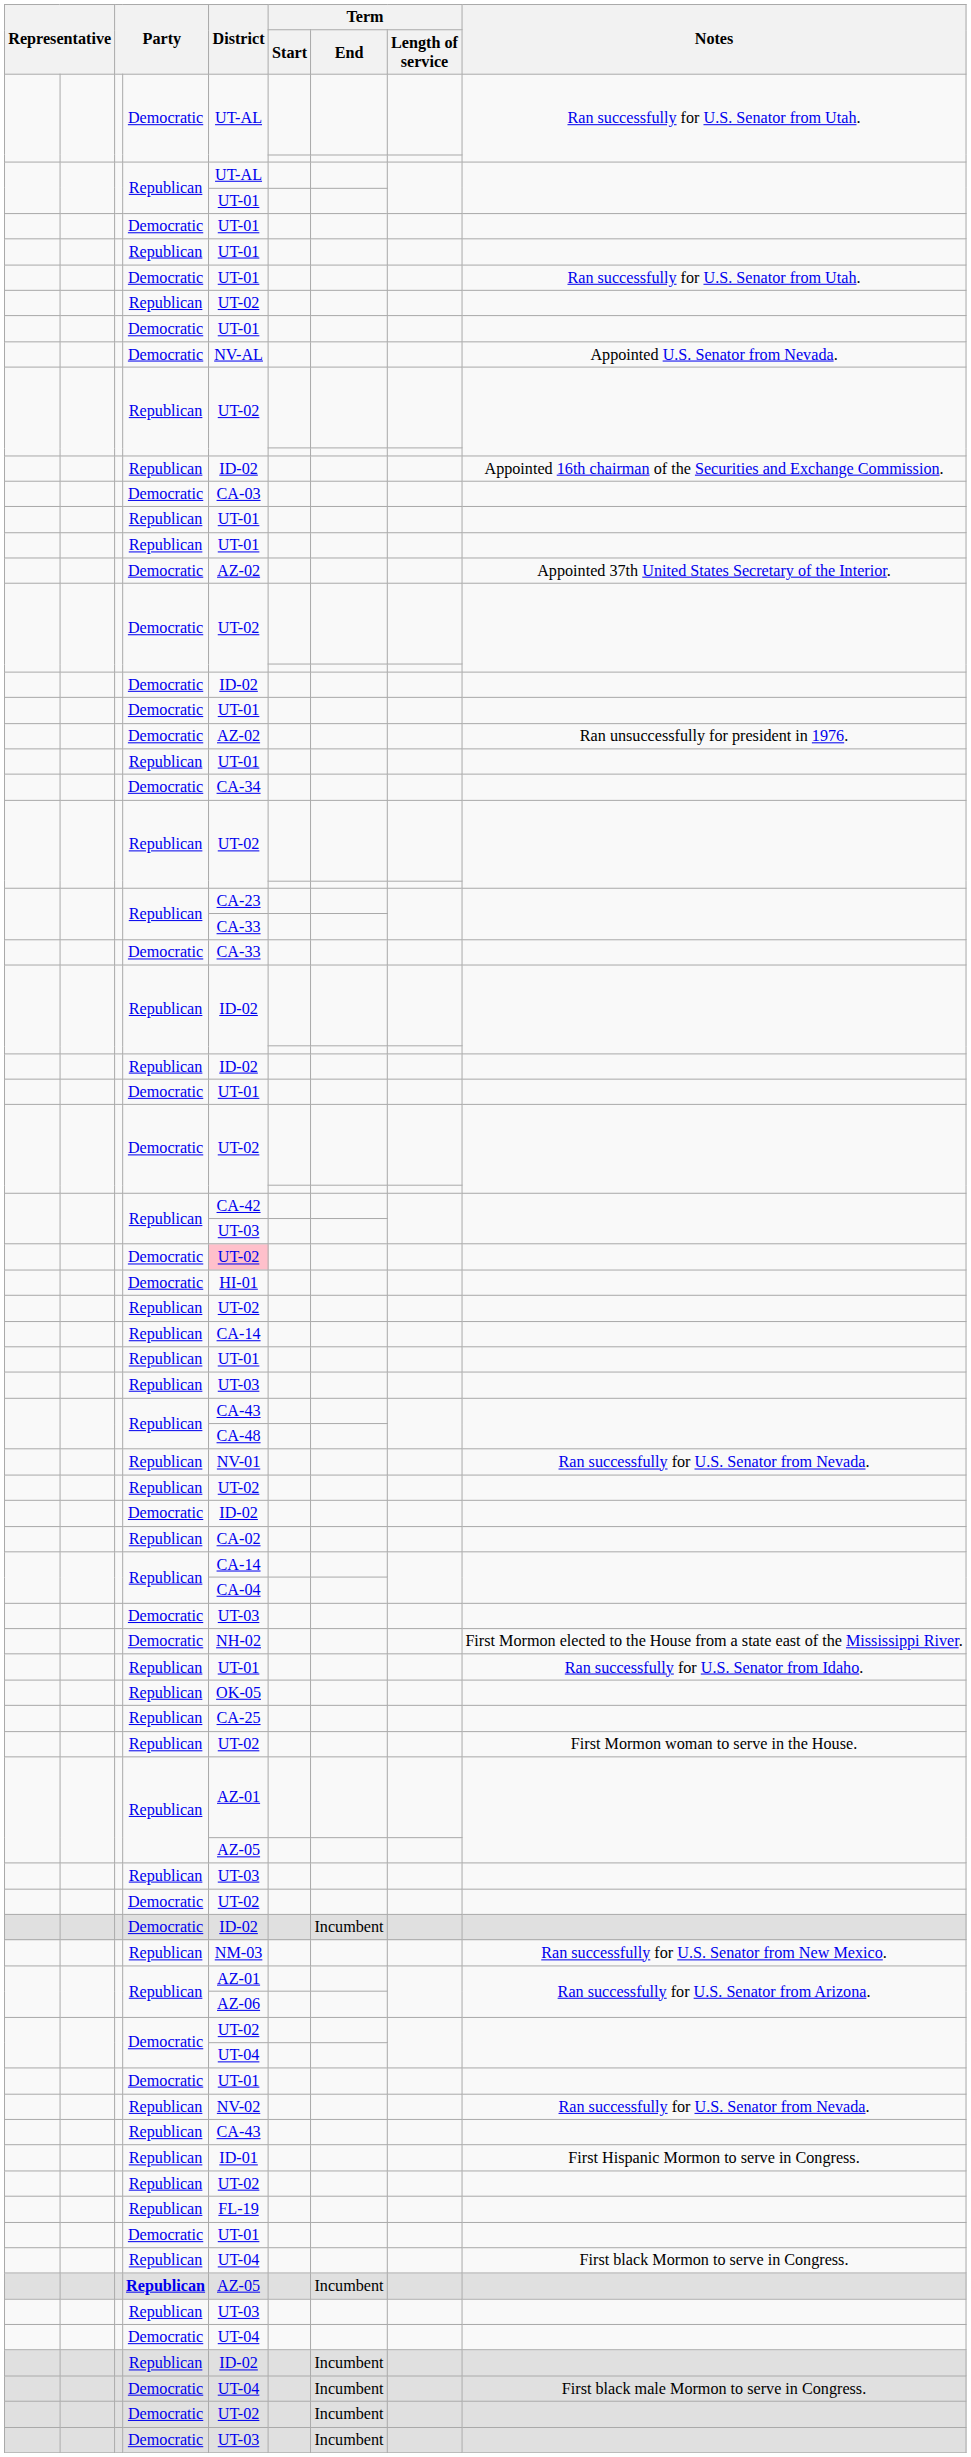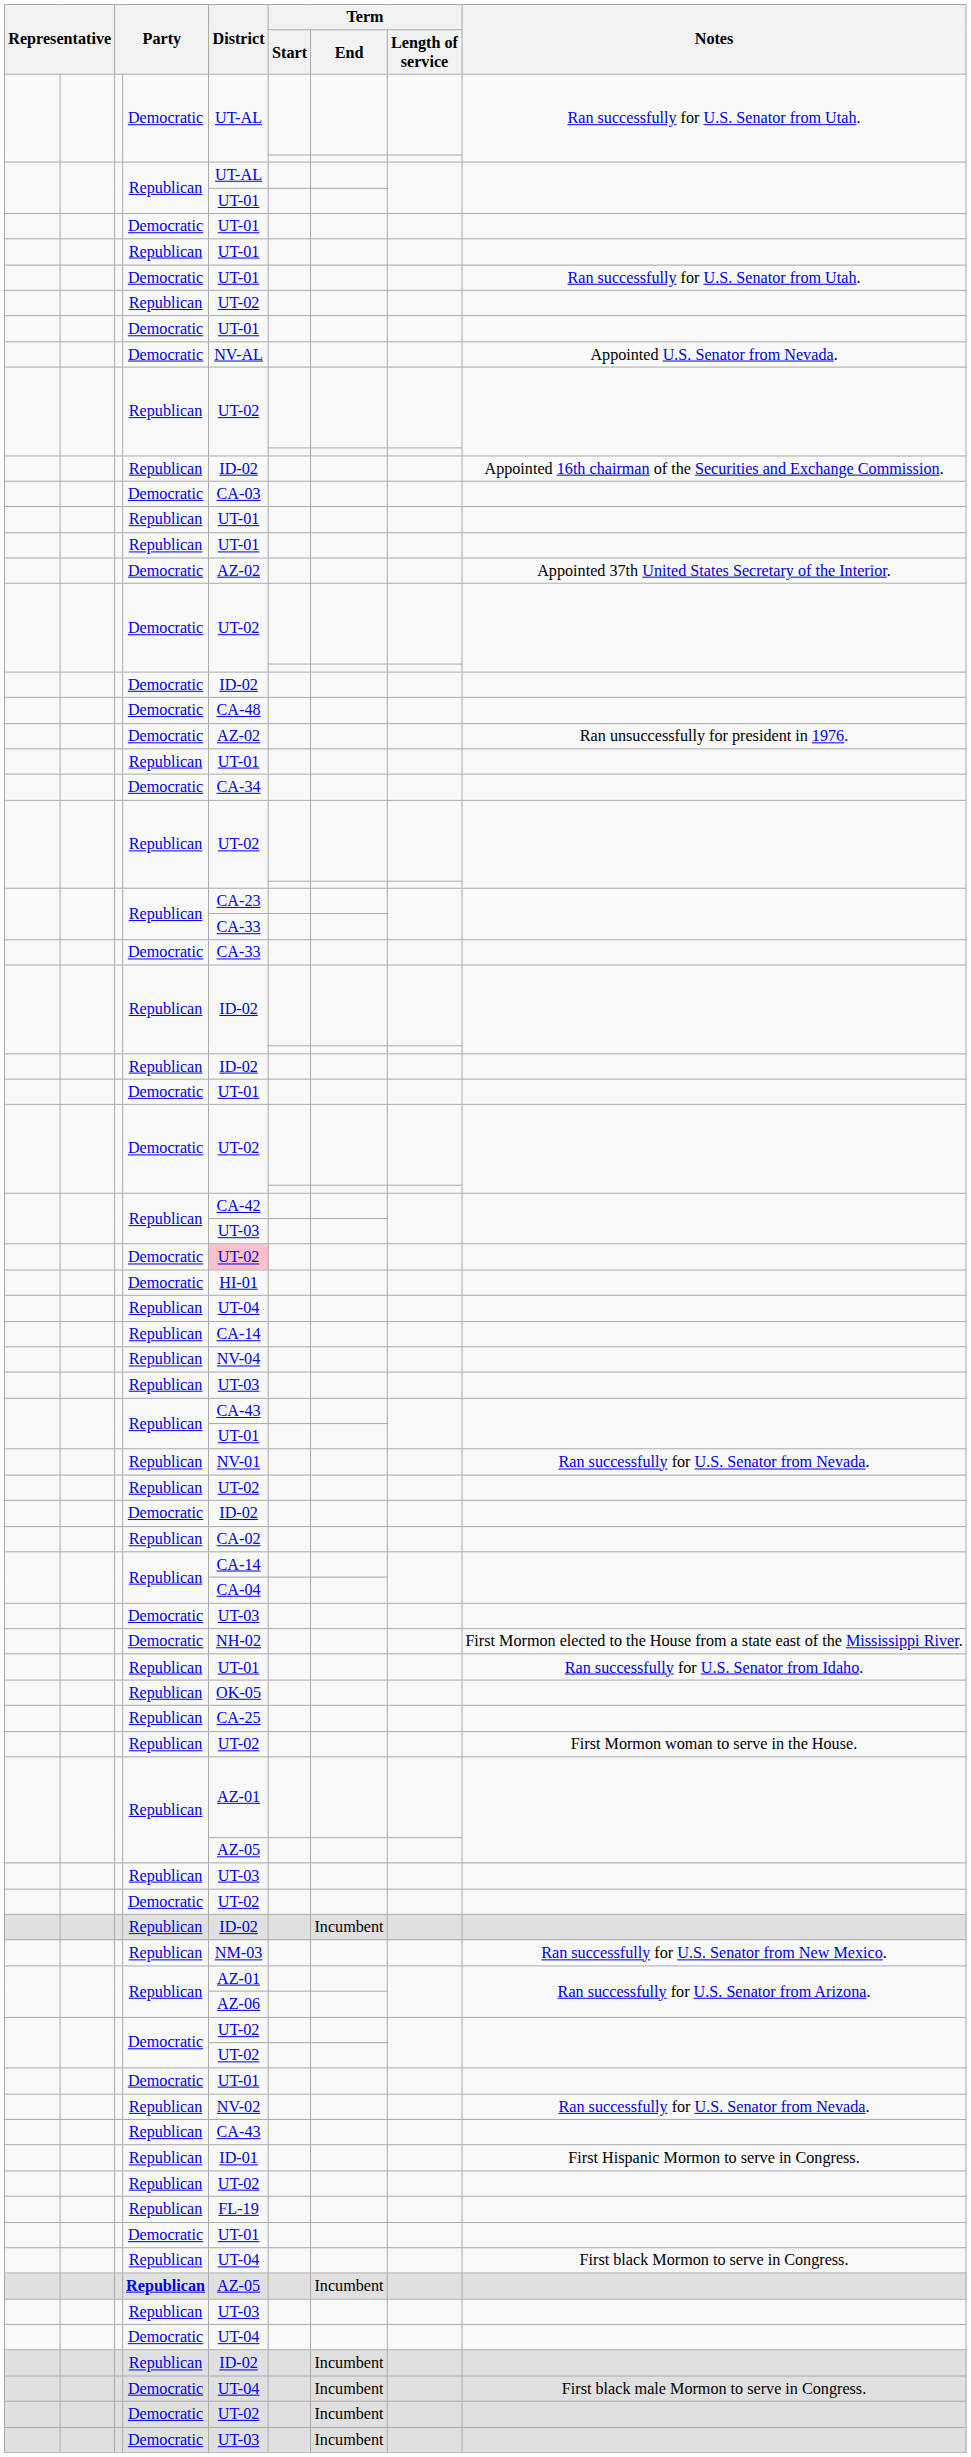row 23 | District: UT-01 -> CA-48
row 42 | District: UT-02 -> UT-04
row 44 | District: UT-01 -> NV-04
row 47 | District: CA-48 -> UT-01
row 64 | column 4: Democratic -> Republican
row 69 | District: UT-04 -> UT-02
